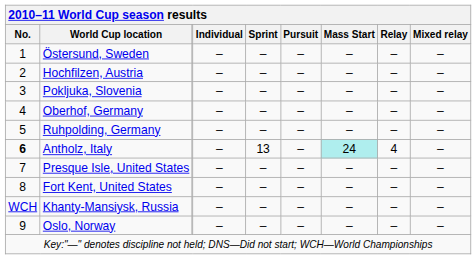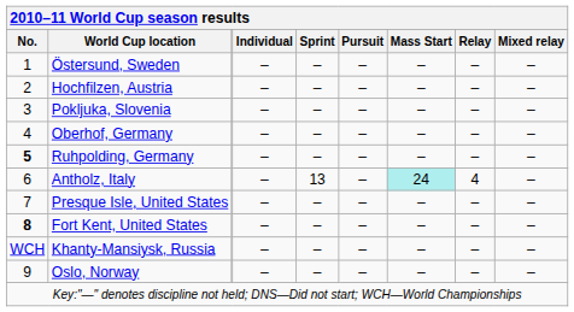Ruhpolding, Germany | No.: normal -> bold
Antholz, Italy | No.: bold -> normal
Fort Kent, United States | No.: normal -> bold
